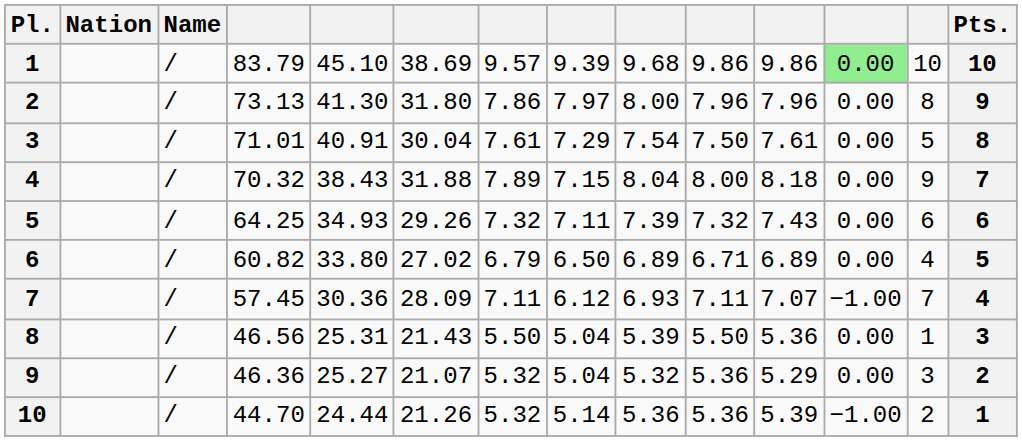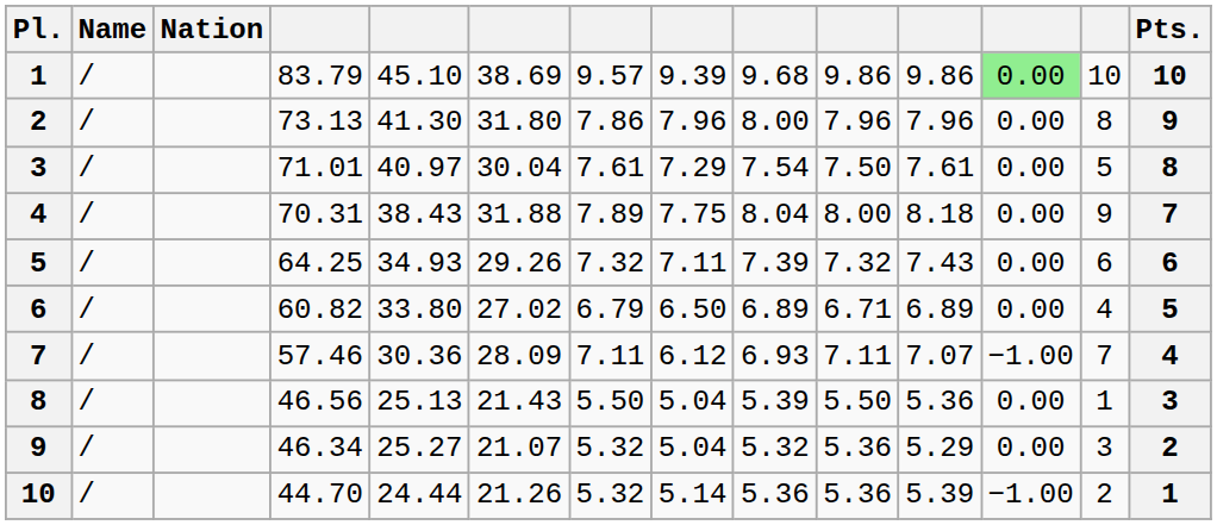columns swapped: Name <-> Nation
row 3 | column 8: 7.97 -> 7.96
row 4 | column 5: 40.91 -> 40.97
row 5 | column 4: 70.32 -> 70.31
row 5 | column 8: 7.15 -> 7.75
row 8 | column 4: 57.45 -> 57.46
row 9 | column 5: 25.31 -> 25.13
row 10 | column 4: 46.36 -> 46.34
